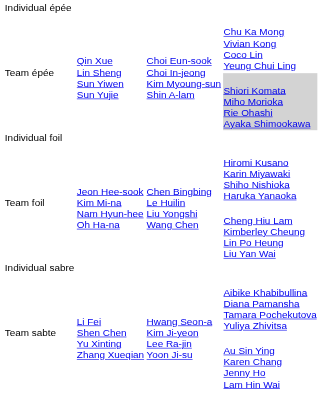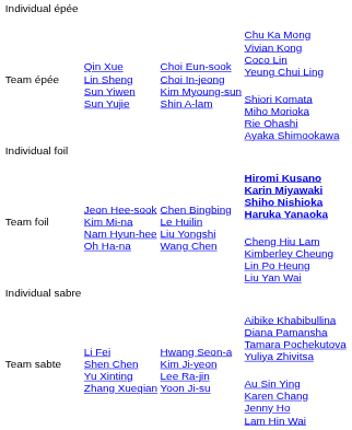Shiori Komata Miho Morioka Rie Ohashi Ayaka Shimookawa | column 4: lightgrey background -> no background
Hiromi Kusano Karin Miyawaki Shiho Nishioka Haruka Yanaoka | column 4: normal -> bold
